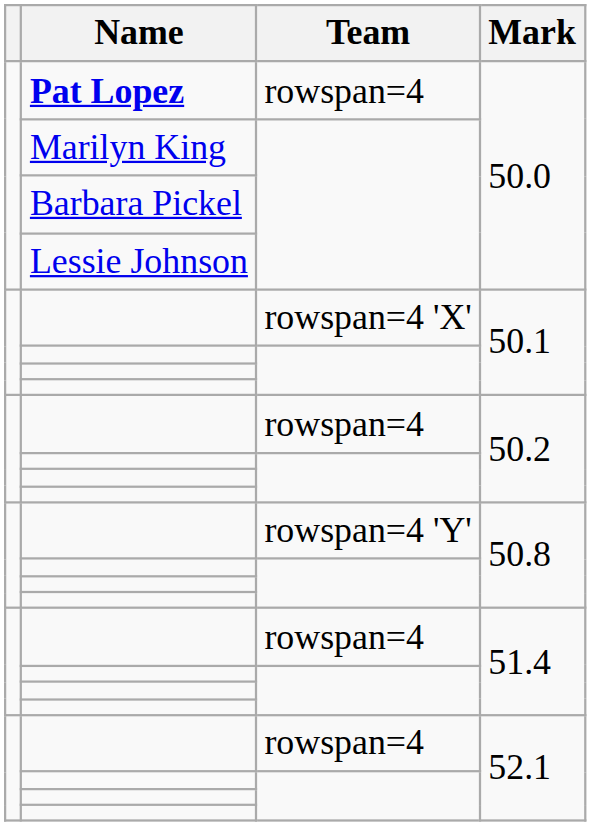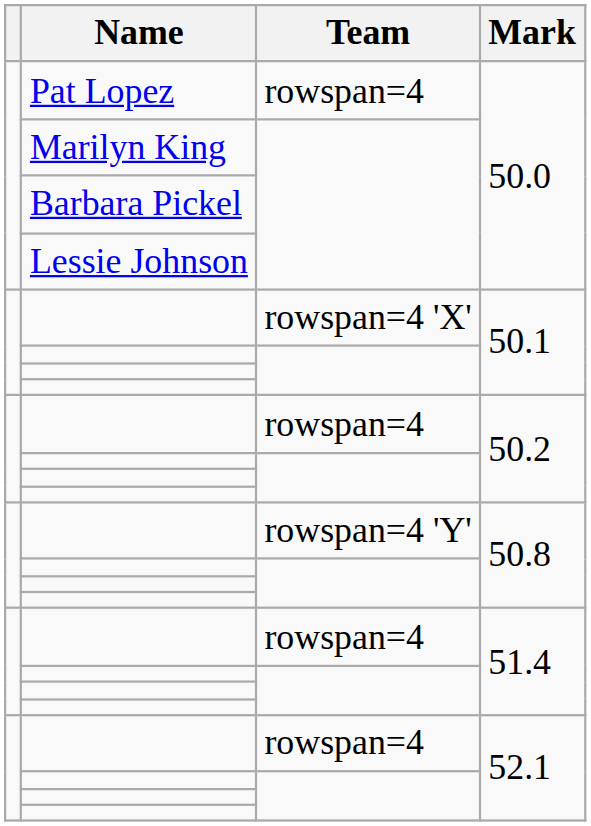rowspan=4 / 50.0 | Name: bold -> normal
